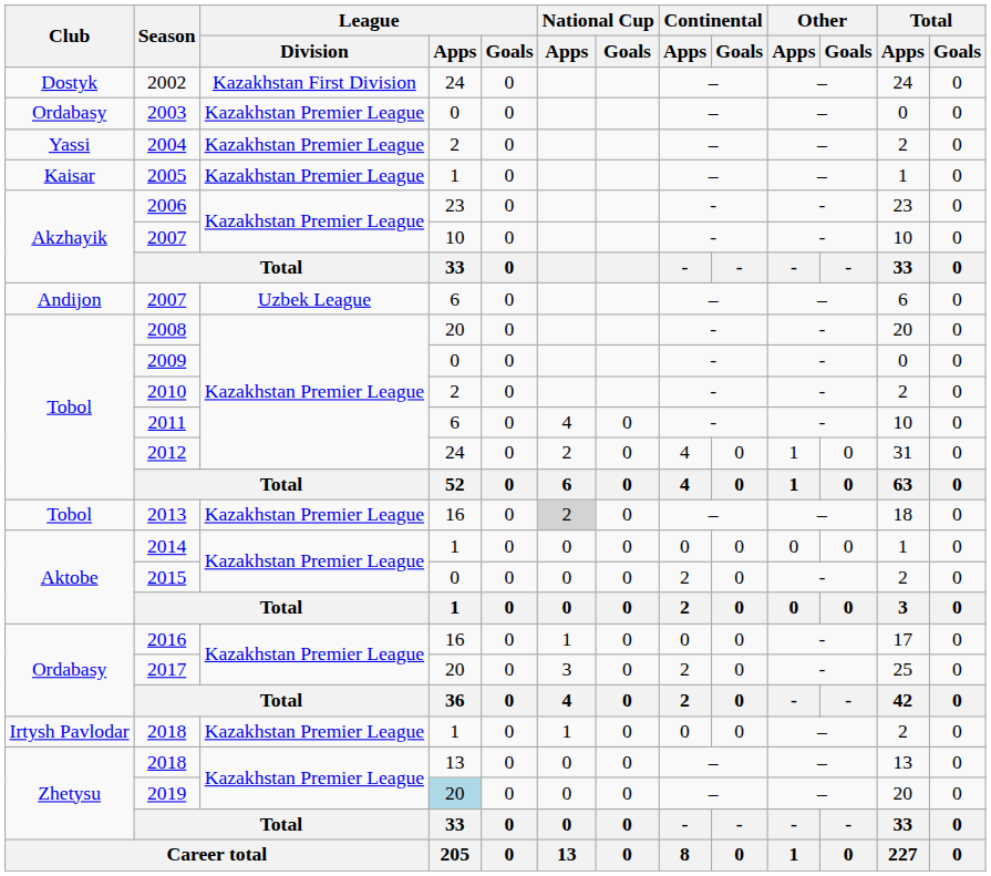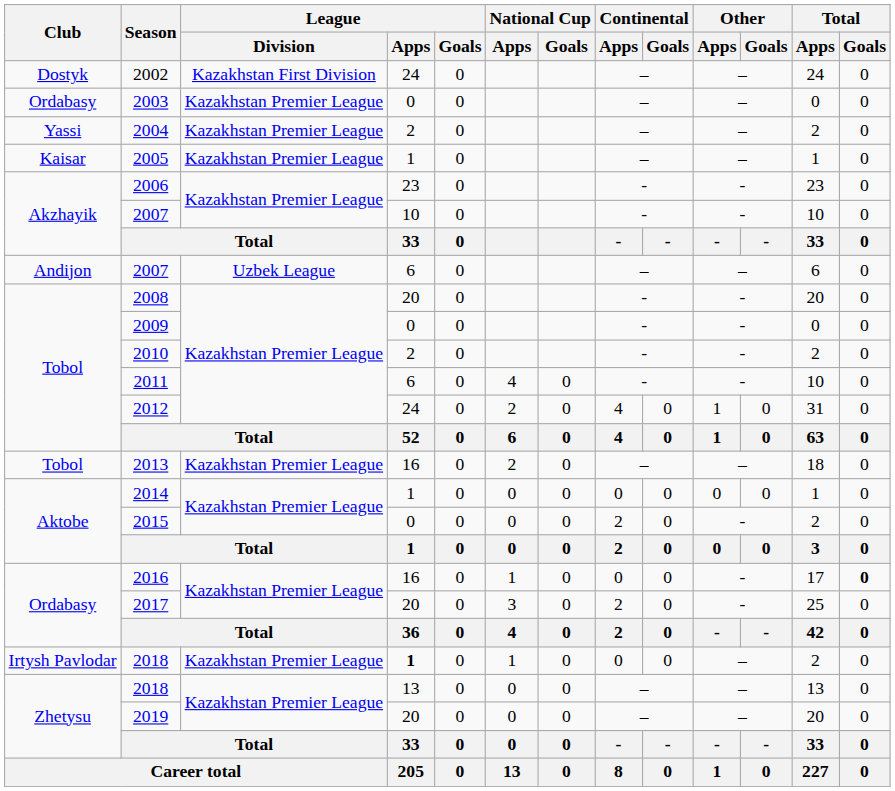2013 | National Cup / Apps: lightgrey background -> no background
2016 | Total / Goals: normal -> bold
Irtysh Pavlodar / 2018 | League / Apps: normal -> bold
2019 | League / Apps: lightblue background -> no background
